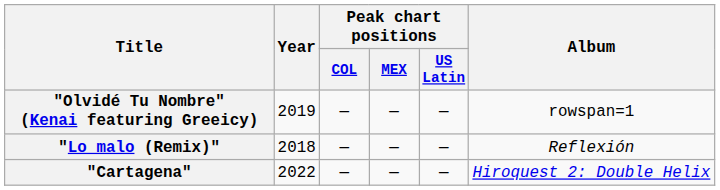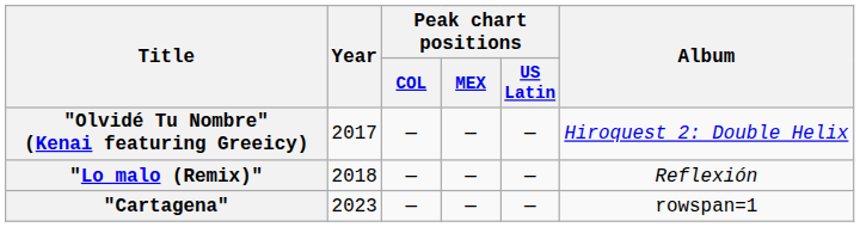"Olvidé Tu Nombre" (Kenai featuring Greeicy) | Year: 2019 -> 2017
"Olvidé Tu Nombre" (Kenai featuring Greeicy) | Album: rowspan=1 -> Hiroquest 2: Double Helix
"Cartagena" | Year: 2022 -> 2023
"Cartagena" | Album: Hiroquest 2: Double Helix -> rowspan=1
